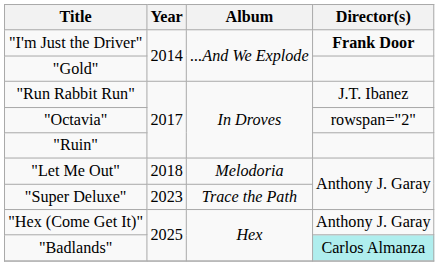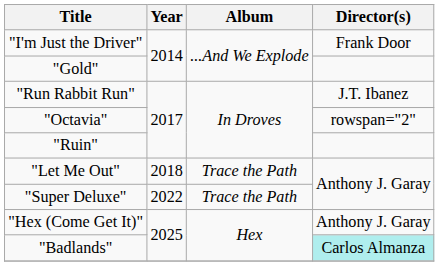"I'm Just the Driver" | Director(s): bold -> normal
"Let Me Out" | Album: Melodoria -> Trace the Path
"Super Deluxe" | Year: 2023 -> 2022
